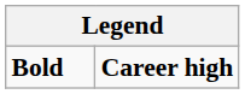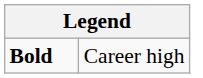row 2 | column 2: bold -> normal
